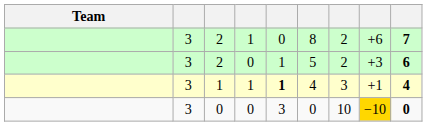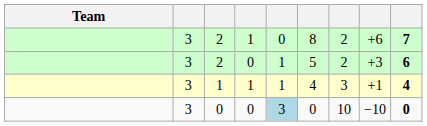row 4 | column 5: bold -> normal
row 5 | column 5: no background -> lightblue background
row 5 | column 8: gold background -> no background
